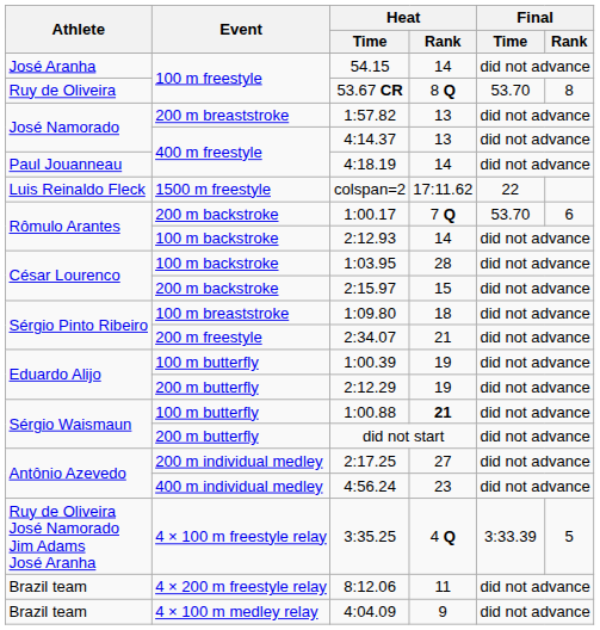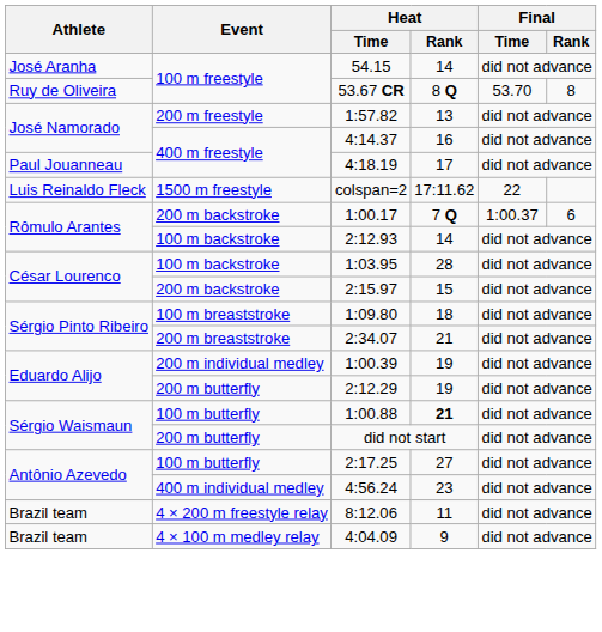1:57.82 | Event: 200 m breaststroke -> 200 m freestyle
4:14.37 | Heat / Rank: 13 -> 16
4:18.19 | Heat / Rank: 14 -> 17
1:00.17 | Final / Time: 53.70 -> 1:00.37
2:34.07 | Event: 200 m freestyle -> 200 m breaststroke
1:00.39 | Event: 100 m butterfly -> 200 m individual medley
2:17.25 | Event: 200 m individual medley -> 100 m butterfly
- row: Ruy de Oliveira José Namorado Jim Adams José Aranha | 4 × 100 m freestyle relay | 3:35.25 | 4 Q | 3:33.39 | 5
